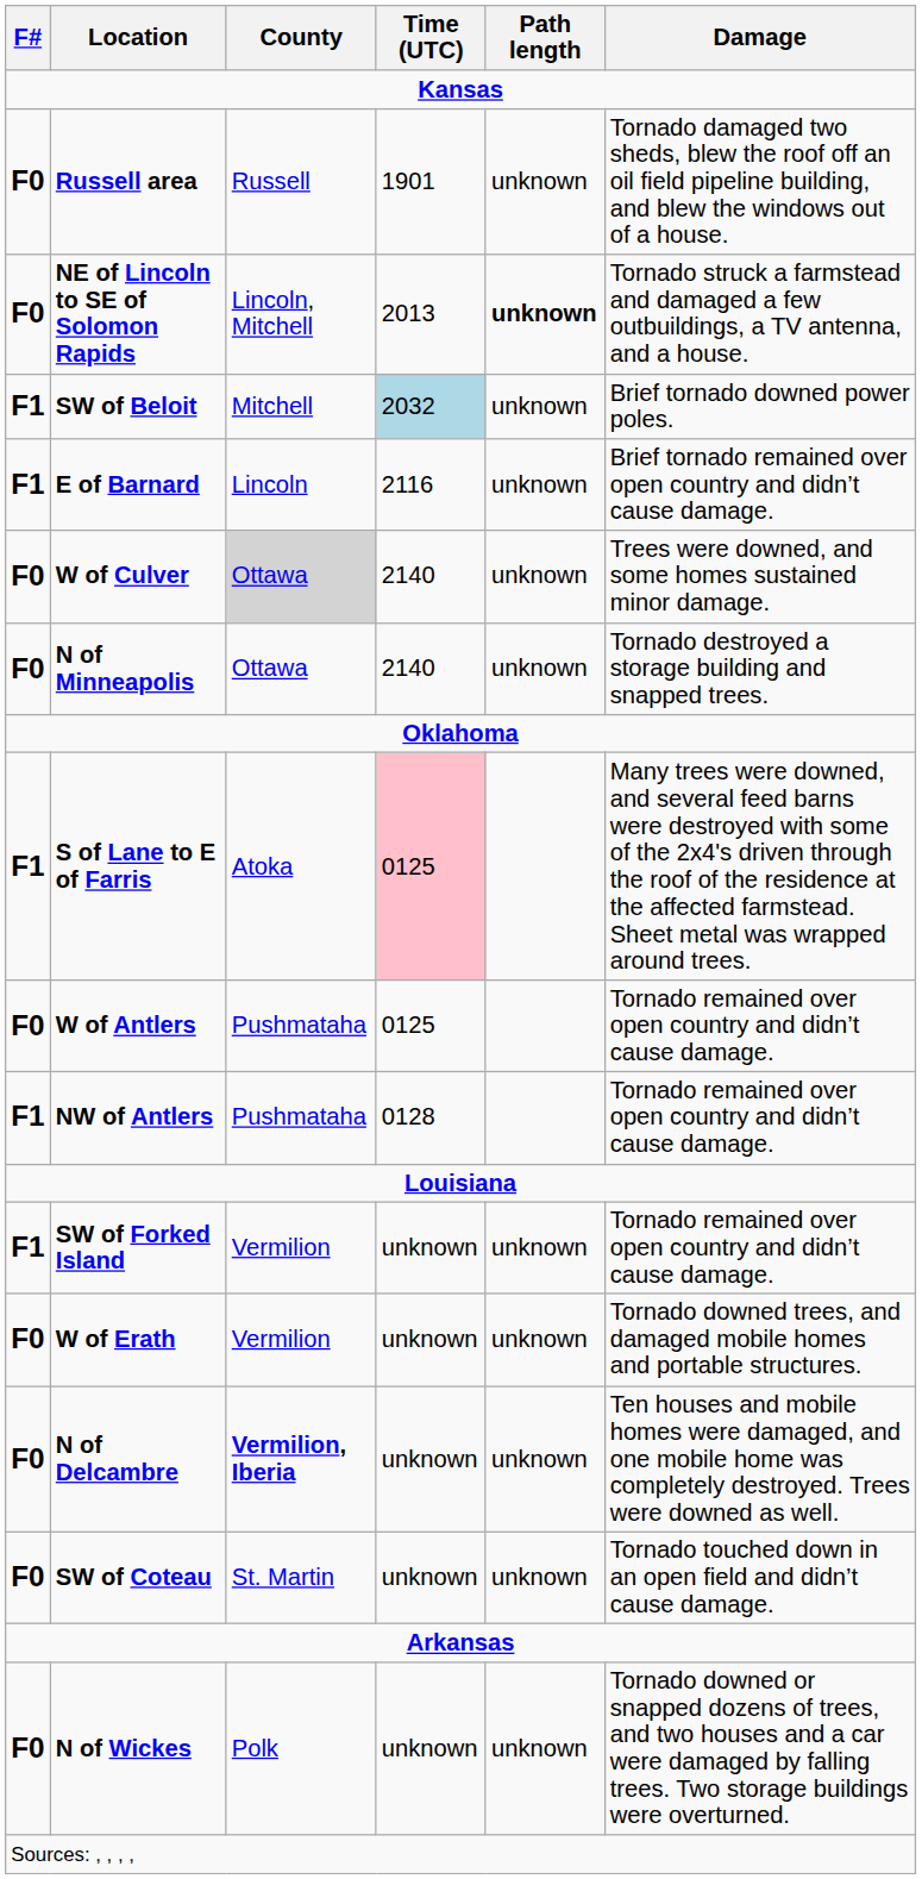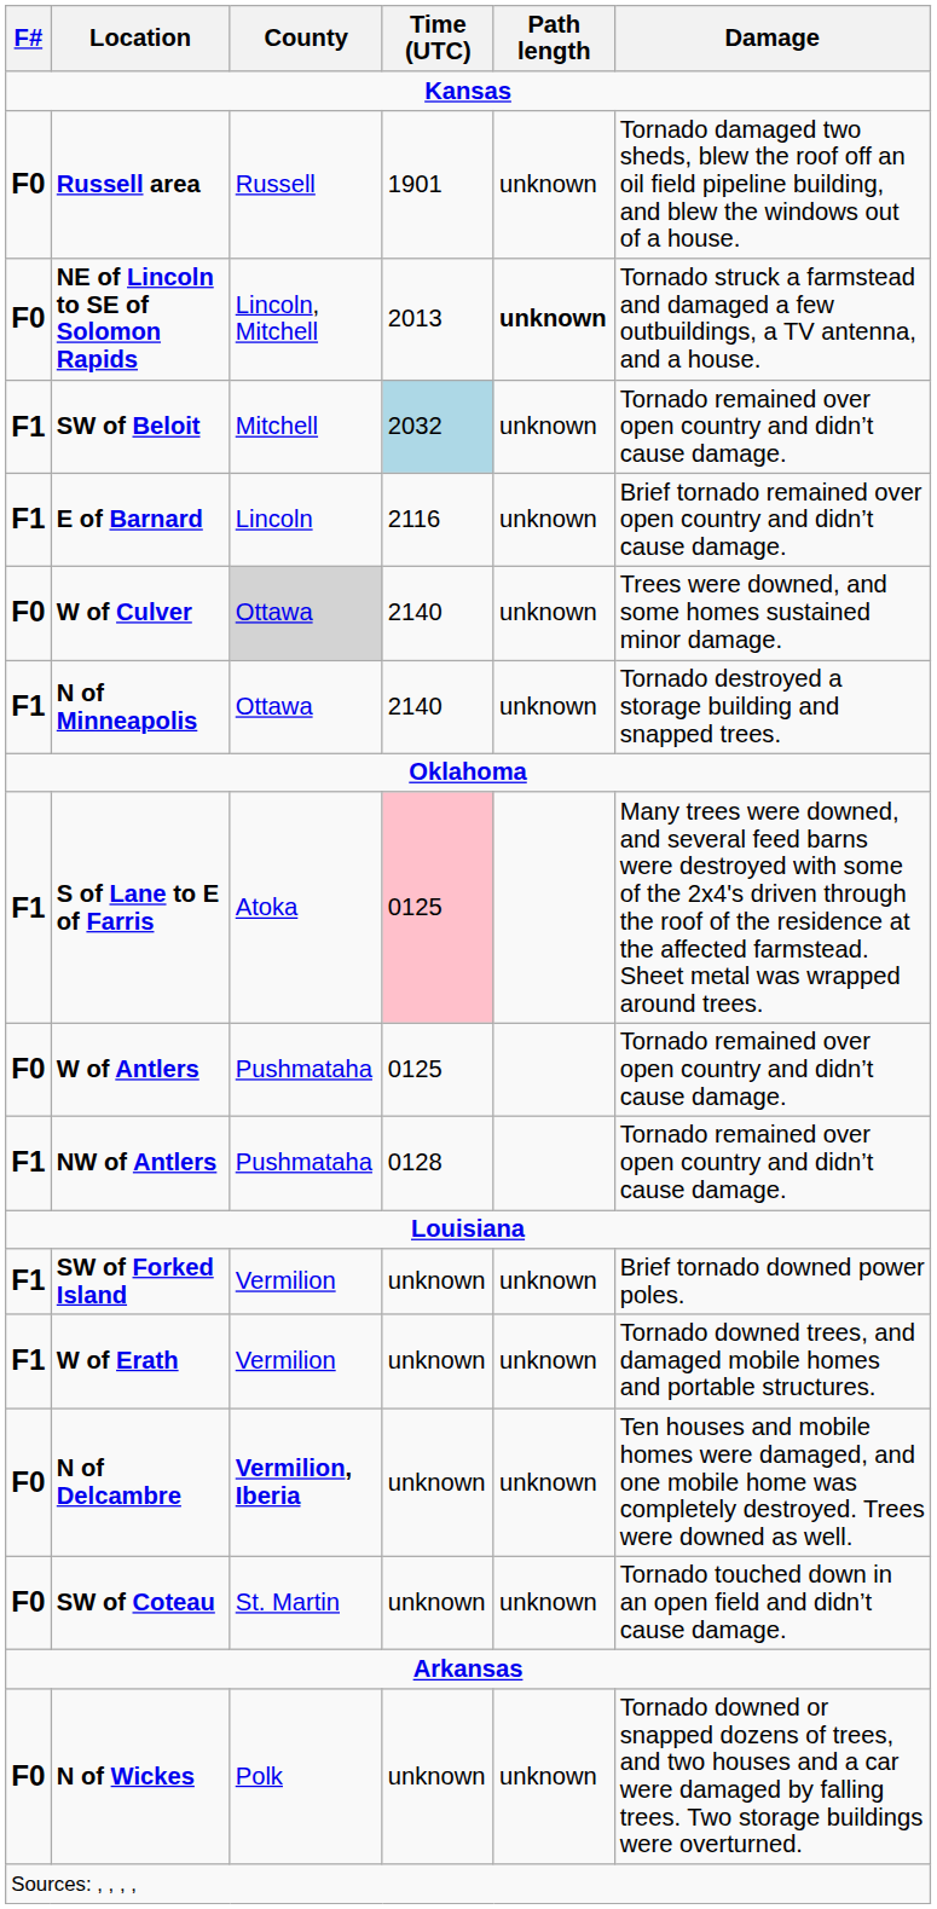SW of Beloit | Damage: Brief tornado downed power poles. -> Tornado remained over open country and didn’t cause damage.
N of Minneapolis | F#: F0 -> F1
SW of Forked Island | Damage: Tornado remained over open country and didn’t cause damage. -> Brief tornado downed power poles.
W of Erath | F#: F0 -> F1
